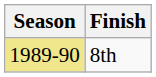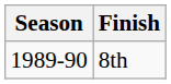8th | Season: khaki background -> no background
